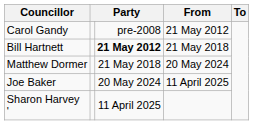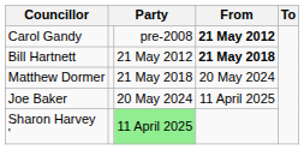Carol Gandy | From: normal -> bold
Bill Hartnett | column 3: bold -> normal
Bill Hartnett | From: normal -> bold
Sharon Harvey ' | column 3: no background -> lightgreen background
